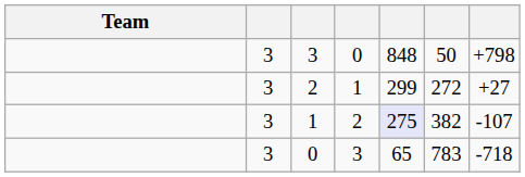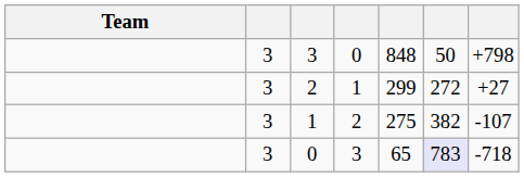row 4 | column 5: lavender background -> no background
row 5 | column 6: no background -> lavender background
